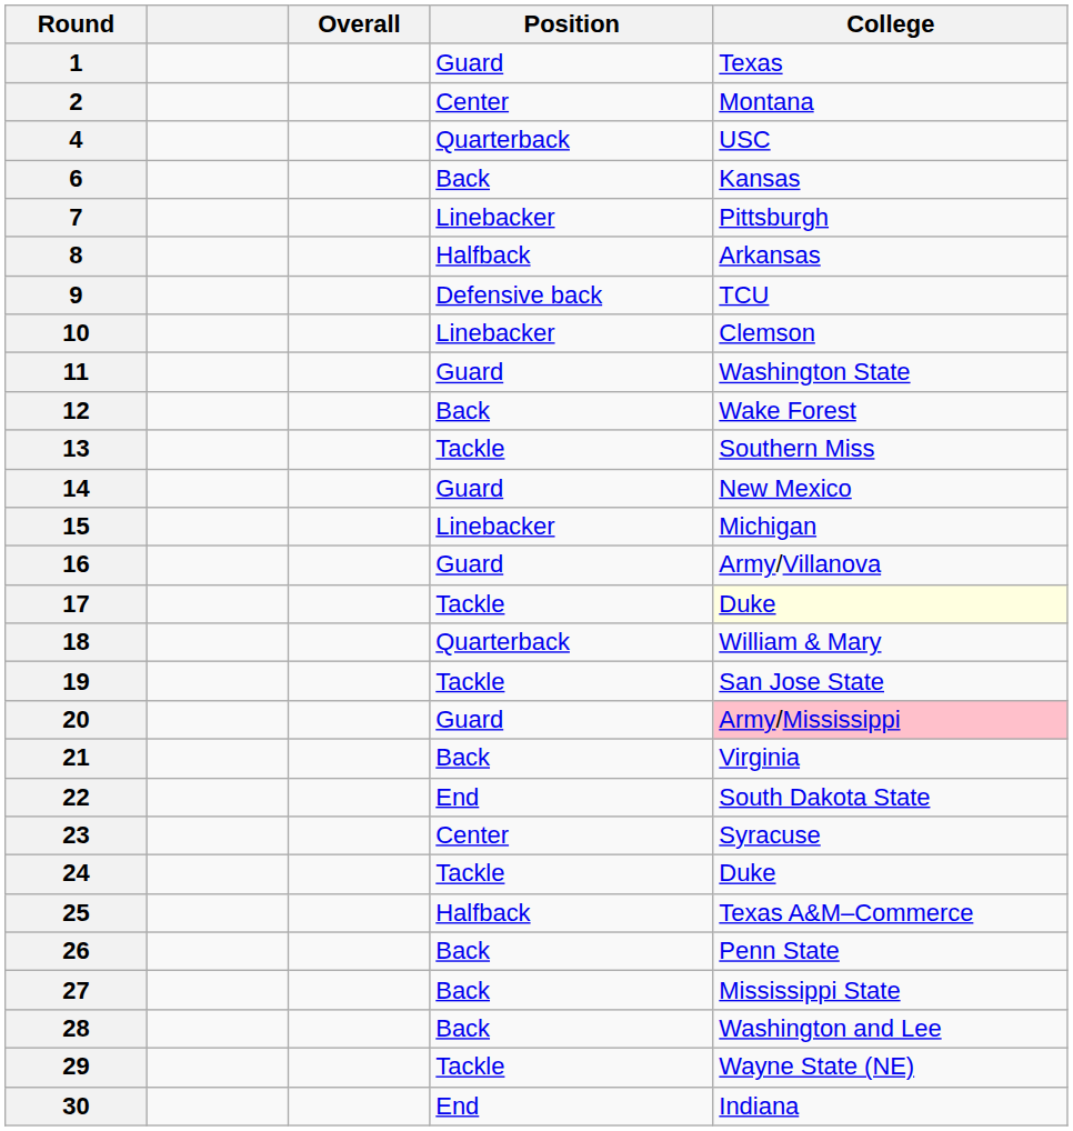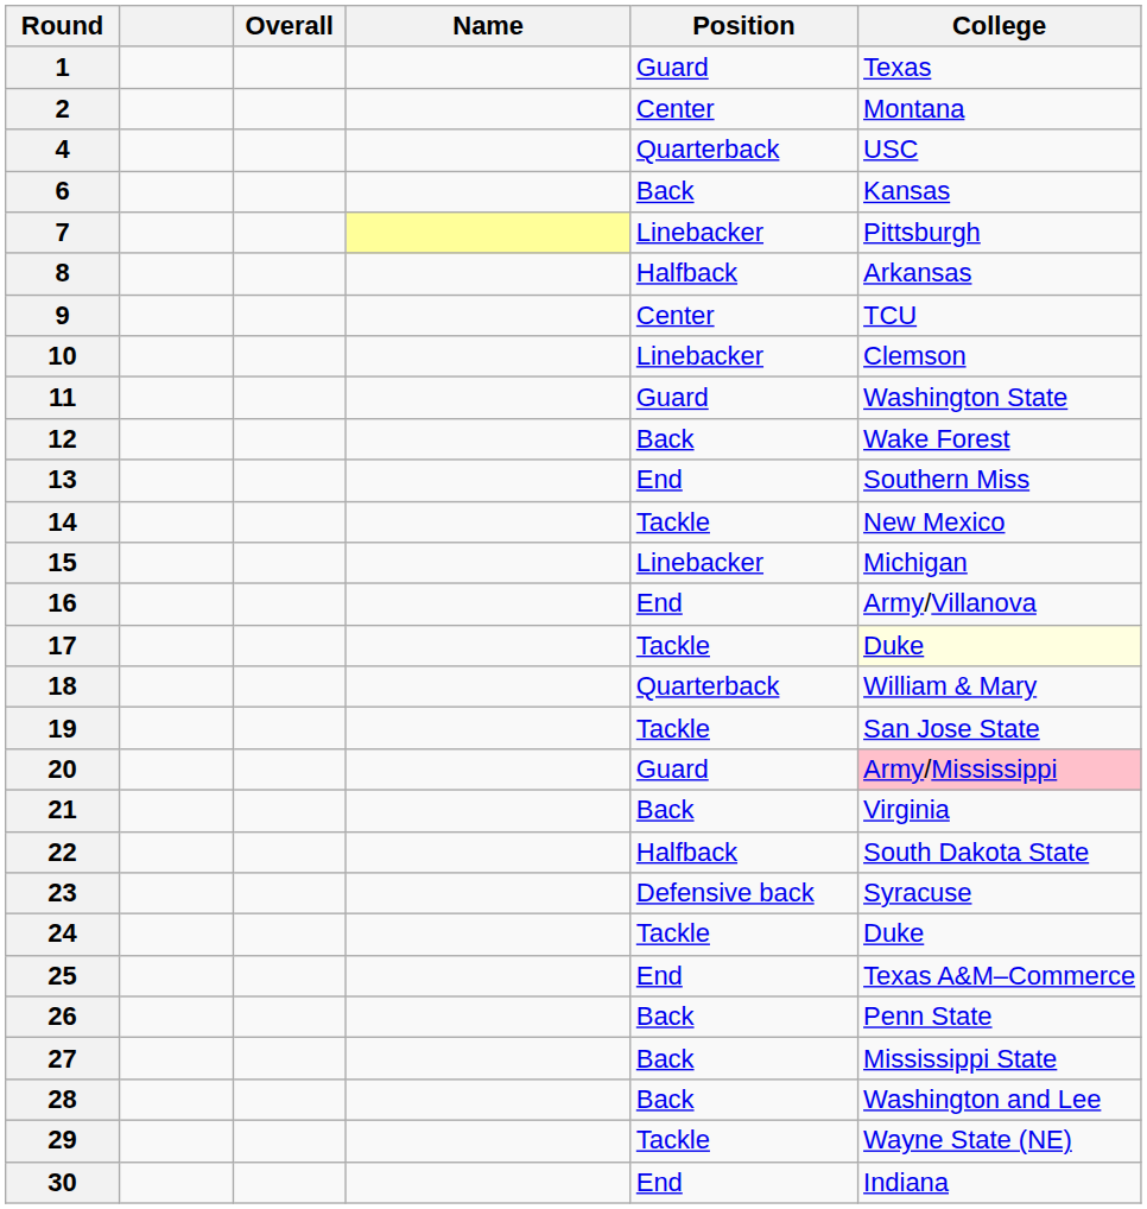+ column: Name
9 | Position: Defensive back -> Center
13 | Position: Tackle -> End
14 | Position: Guard -> Tackle
16 | Position: Guard -> End
22 | Position: End -> Halfback
23 | Position: Center -> Defensive back
25 | Position: Halfback -> End
